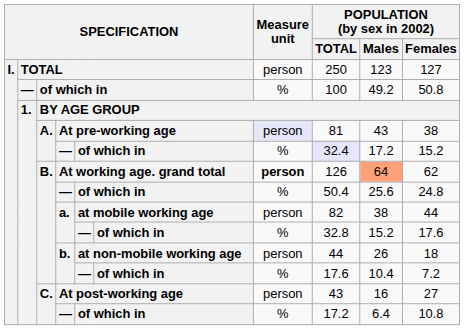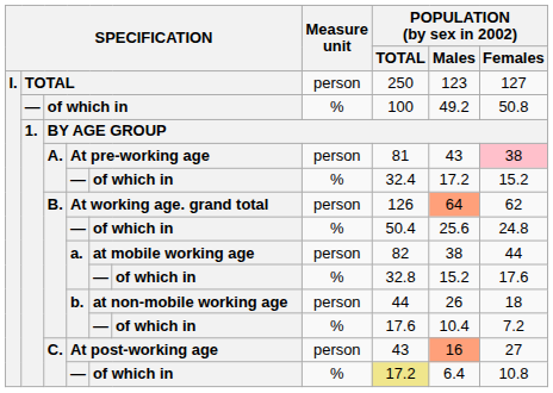At pre-working age | Measure unit: lavender background -> no background
At pre-working age | POPULATION (by sex in 2002) / Females: no background -> pink background
A. / — | POPULATION (by sex in 2002) / TOTAL: lavender background -> no background
At working age. grand total | Measure unit: bold -> normal
At post-working age | POPULATION (by sex in 2002) / Males: no background -> lightsalmon background
C. / — | POPULATION (by sex in 2002) / TOTAL: no background -> khaki background
